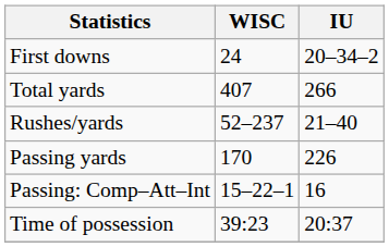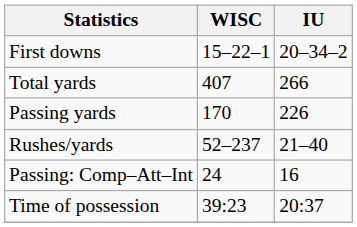First downs | WISC: 24 -> 15–22–1
rows swapped: Rushes/yards <-> Passing yards
Passing: Comp–Att–Int | WISC: 15–22–1 -> 24
